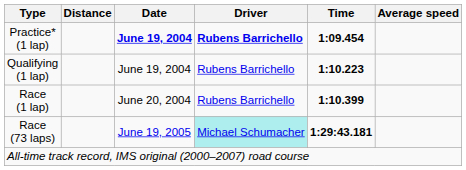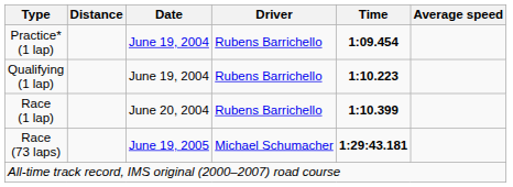Practice* (1 lap) | Date: bold -> normal
Practice* (1 lap) | Driver: bold -> normal
Race (73 laps) | Driver: paleturquoise background -> no background
